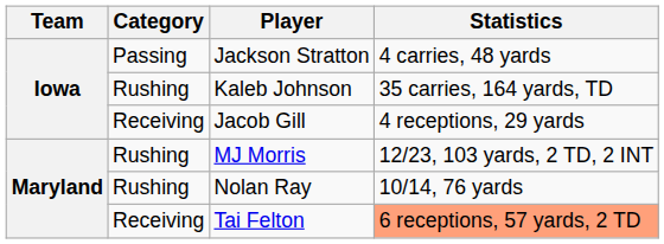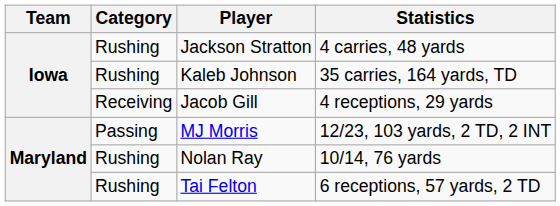Jackson Stratton | Category: Passing -> Rushing
MJ Morris | Category: Rushing -> Passing
Tai Felton | Category: Receiving -> Rushing
Tai Felton | Statistics: lightsalmon background -> no background
